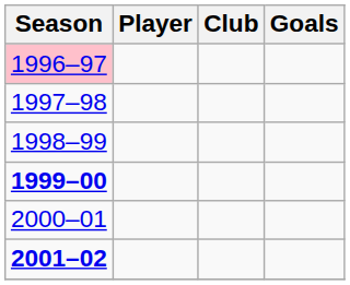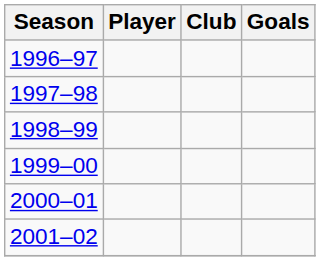1996–97 | Season: pink background -> no background
1999–00 | Season: bold -> normal
2001–02 | Season: bold -> normal
